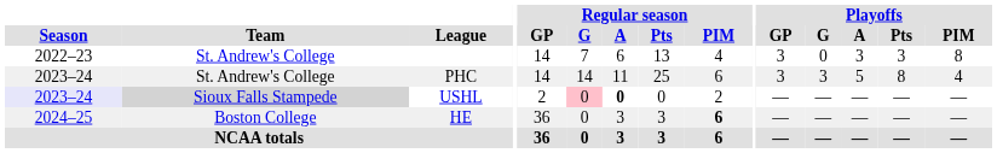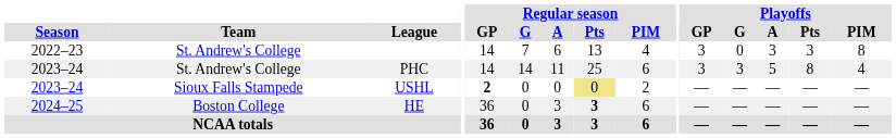USHL | Season: lavender background -> no background
USHL | Team: lightgrey background -> no background
USHL | Regular season / GP: normal -> bold
USHL | Regular season / G: pink background -> no background
USHL | Regular season / A: bold -> normal
USHL | Regular season / Pts: no background -> khaki background
HE | Regular season / Pts: normal -> bold
HE | Regular season / PIM: bold -> normal
